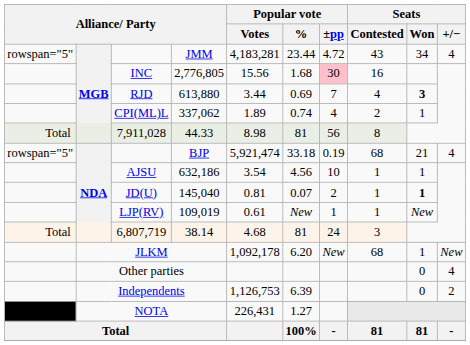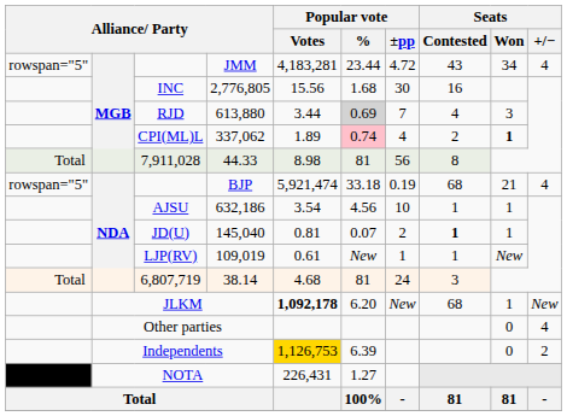INC | Popular vote / ±pp: pink background -> no background
RJD | Popular vote / %: no background -> lightgrey background
RJD | Seats / Won: bold -> normal
CPI(ML)L | Popular vote / %: no background -> pink background
CPI(ML)L | Seats / Won: normal -> bold
JD(U) | Seats / Contested: normal -> bold
JD(U) | Seats / Won: bold -> normal
JLKM | Popular vote / Votes: normal -> bold
Independents | Popular vote / Votes: no background -> gold background
